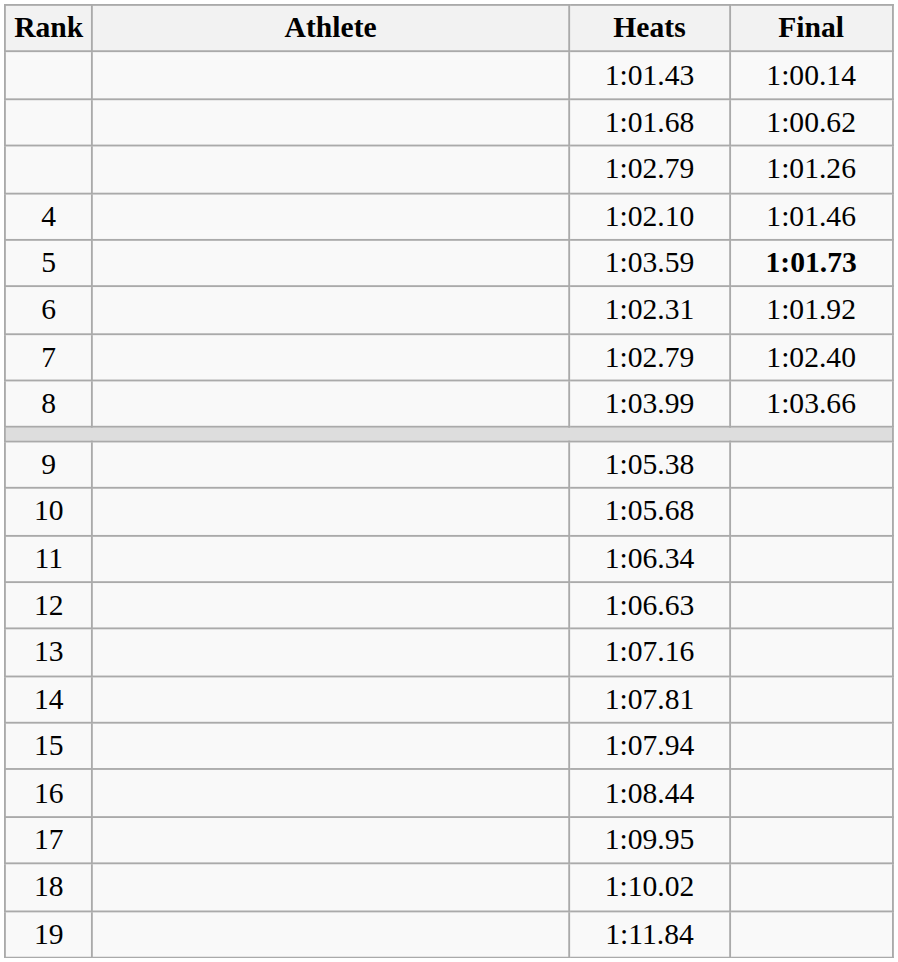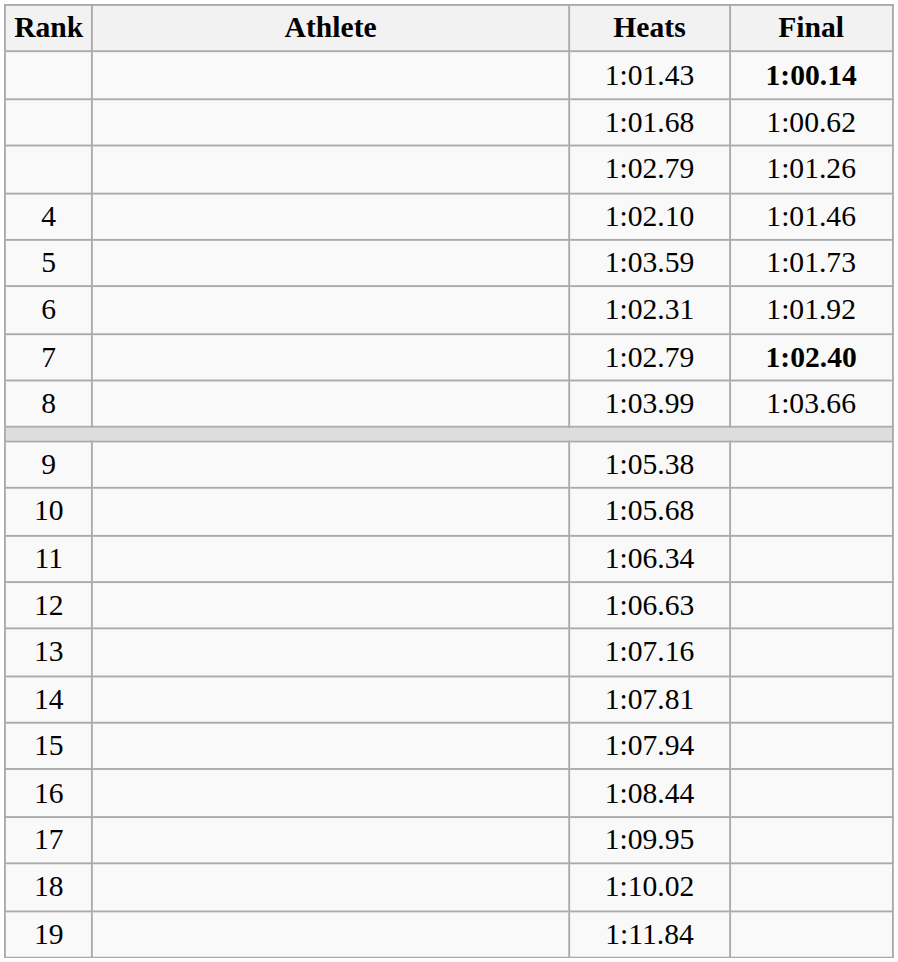1:01.43 | Final: normal -> bold
1:03.59 | Final: bold -> normal
7 / 1:02.79 | Final: normal -> bold
